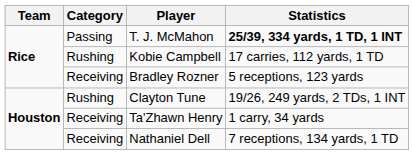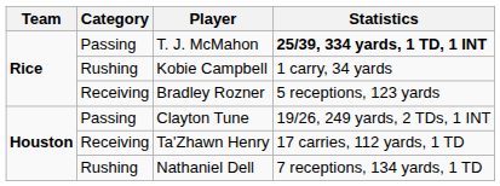Kobie Campbell | Statistics: 17 carries, 112 yards, 1 TD -> 1 carry, 34 yards
Clayton Tune | Category: Rushing -> Passing
Ta'Zhawn Henry | Statistics: 1 carry, 34 yards -> 17 carries, 112 yards, 1 TD
Nathaniel Dell | Category: Receiving -> Rushing
